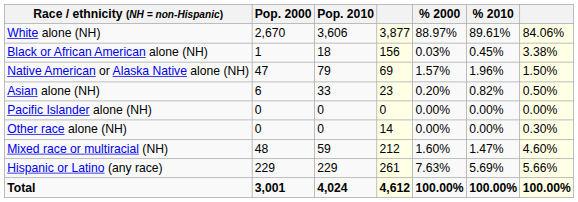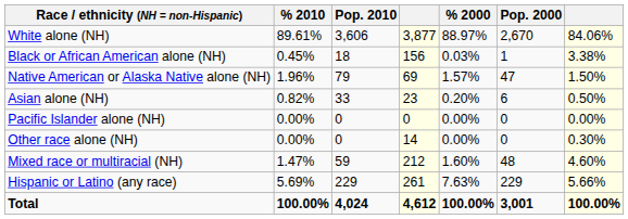columns swapped: Pop. 2000 <-> % 2010
